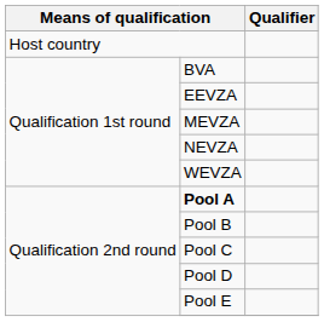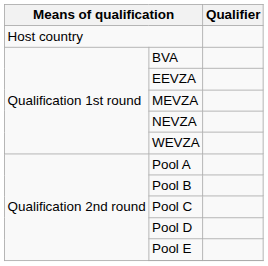Pool A | column 2: bold -> normal
